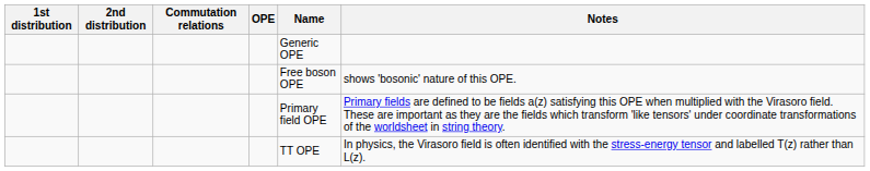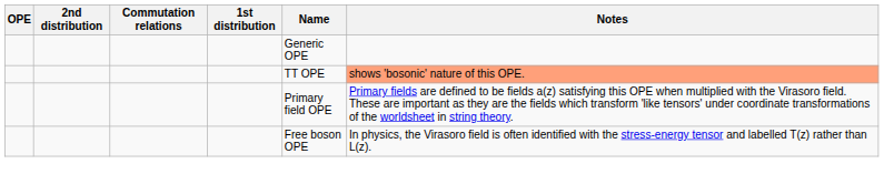columns swapped: 1st distribution <-> OPE
row 3 | Name: Free boson OPE -> TT OPE
row 3 | Notes: no background -> lightsalmon background
row 5 | Name: TT OPE -> Free boson OPE
